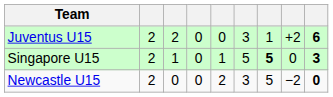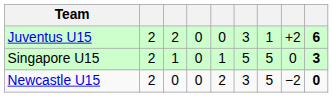Singapore U15 | column 7: bold -> normal
